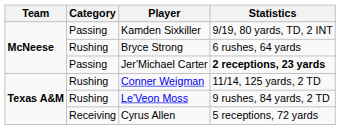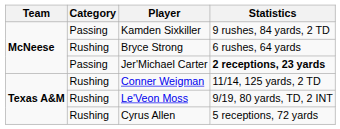Kamden Sixkiller | Statistics: 9/19, 80 yards, TD, 2 INT -> 9 rushes, 84 yards, 2 TD
Le'Veon Moss | Statistics: 9 rushes, 84 yards, 2 TD -> 9/19, 80 yards, TD, 2 INT
Cyrus Allen | Category: Receiving -> Rushing
